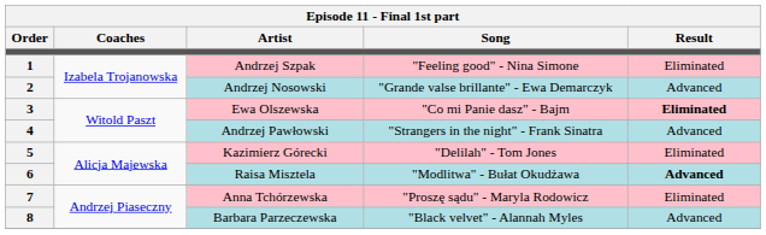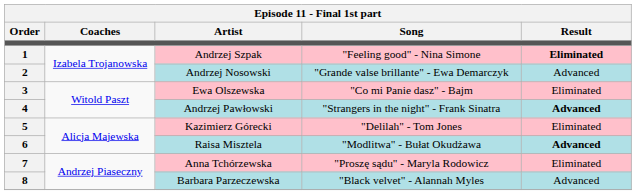Andrzej Szpak | Result: normal -> bold
Ewa Olszewska | Result: bold -> normal
Andrzej Pawłowski | Result: normal -> bold
